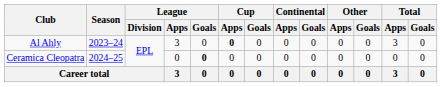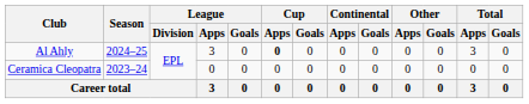Al Ahly | Season: 2023–24 -> 2024–25
Ceramica Cleopatra | Season: 2024–25 -> 2023–24
Ceramica Cleopatra | League / Goals: bold -> normal
